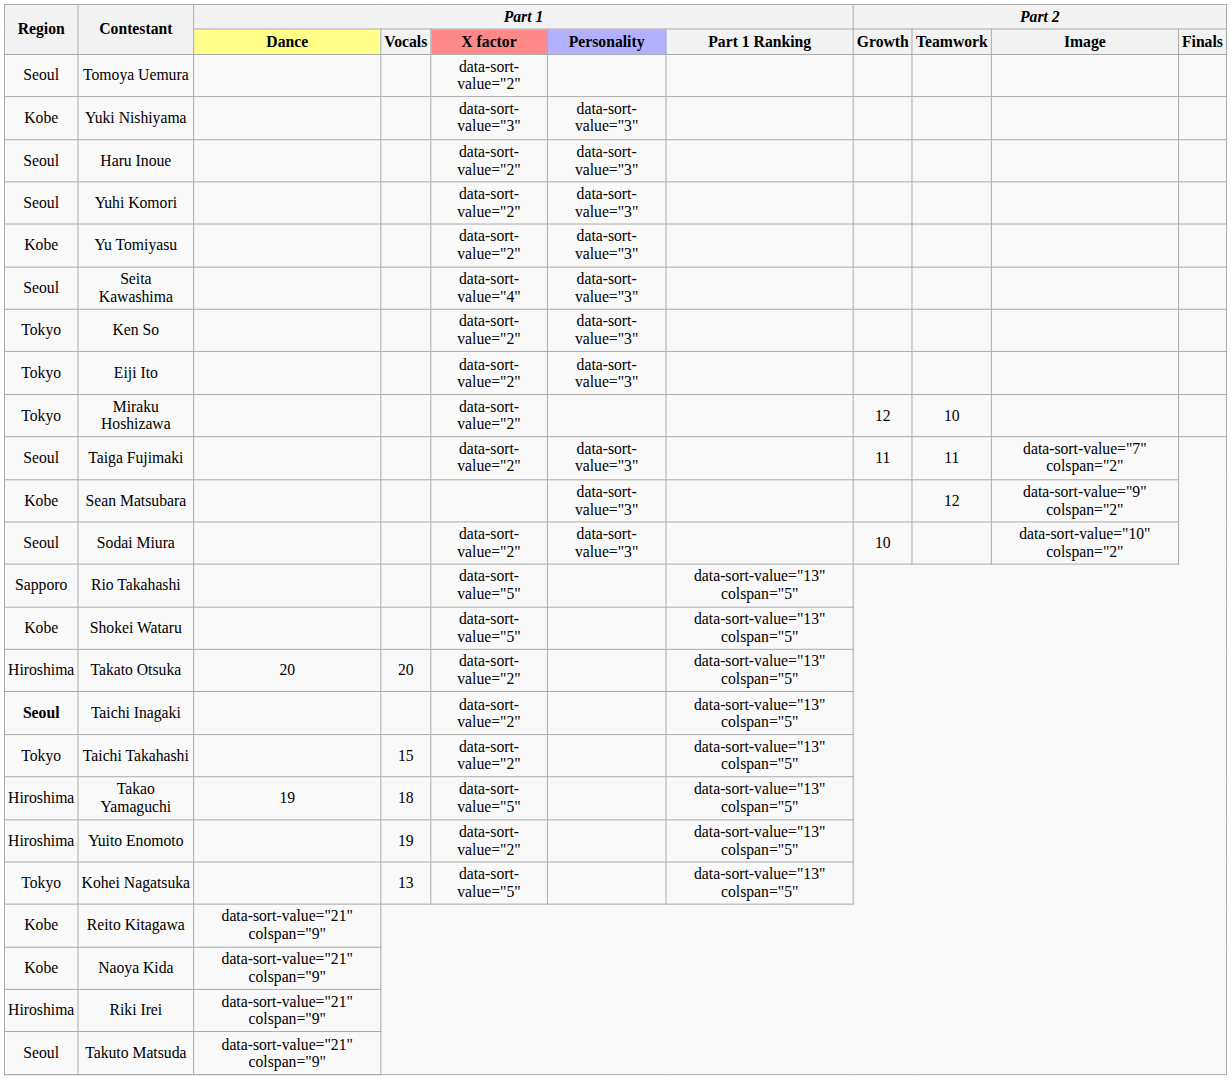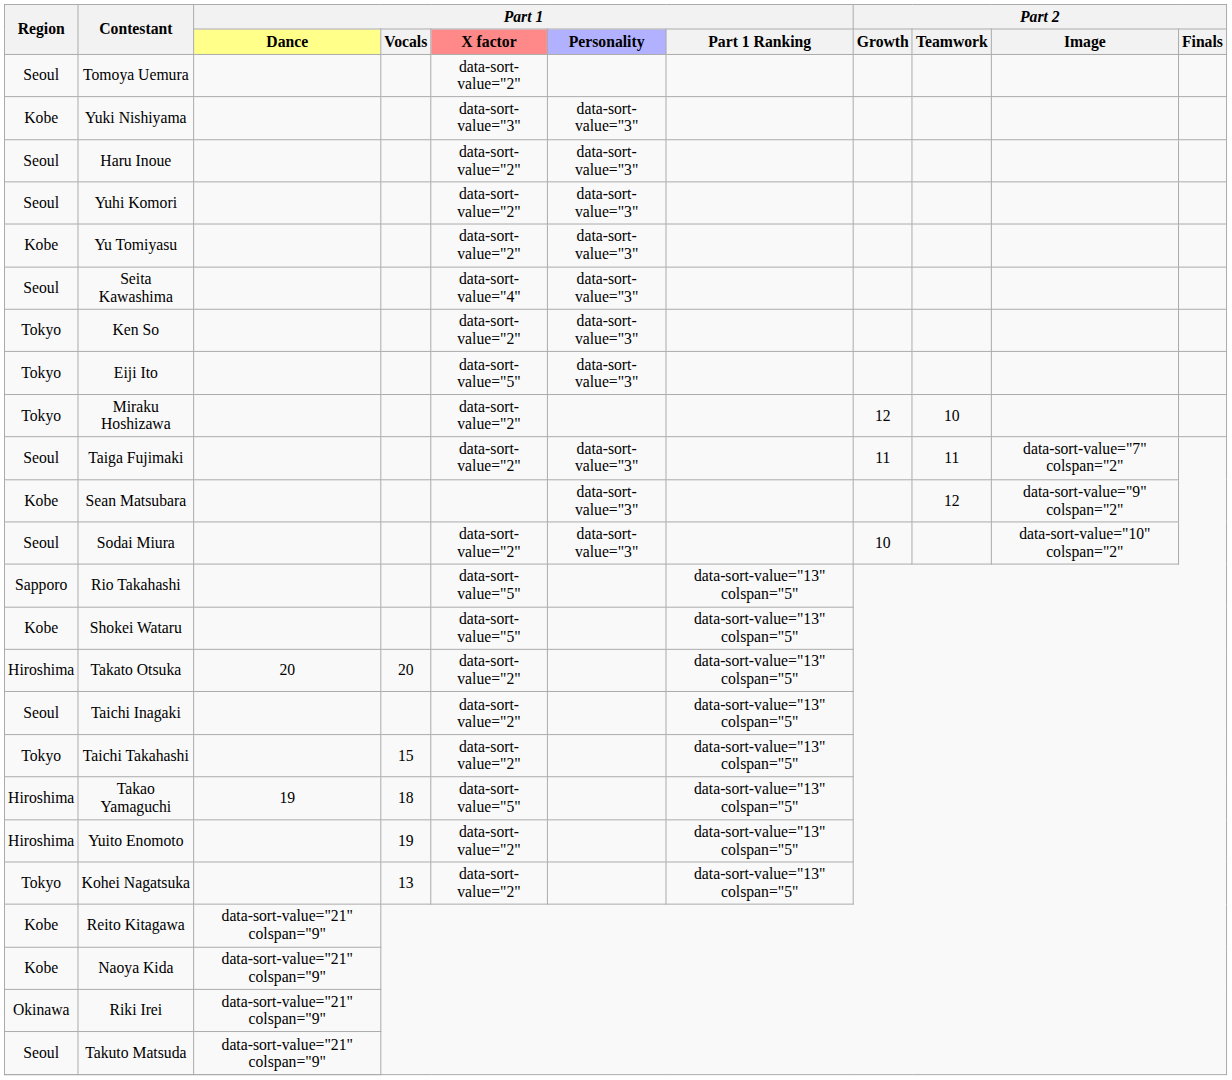Eiji Ito | Part 1 / X factor: data-sort-value="2" -> data-sort-value="5"
Taichi Inagaki | Region: bold -> normal
Kohei Nagatsuka | Part 1 / X factor: data-sort-value="5" -> data-sort-value="2"
Riki Irei | Region: Hiroshima -> Okinawa
